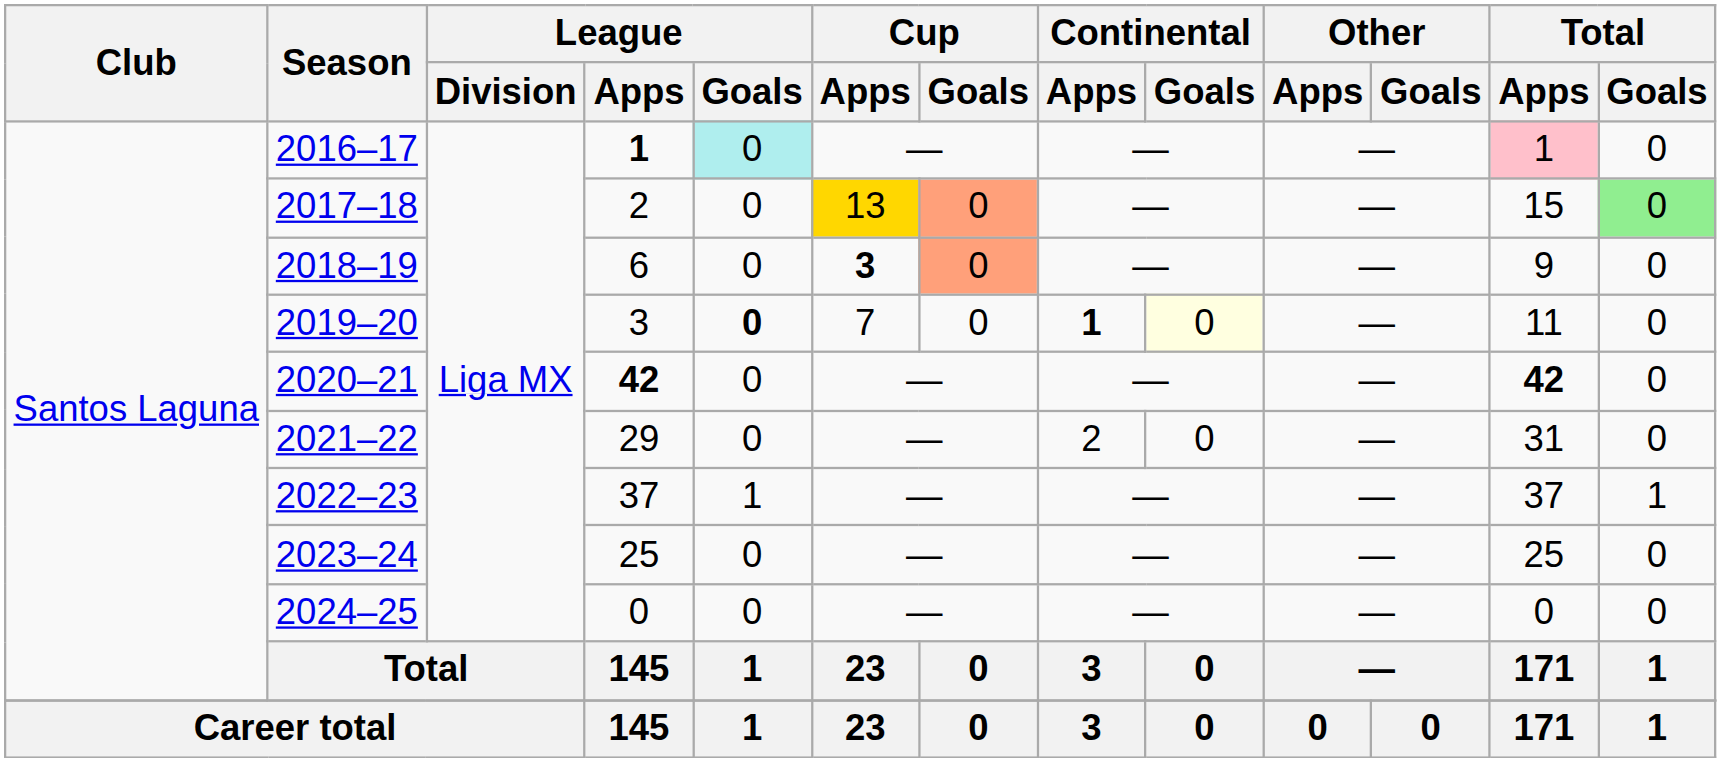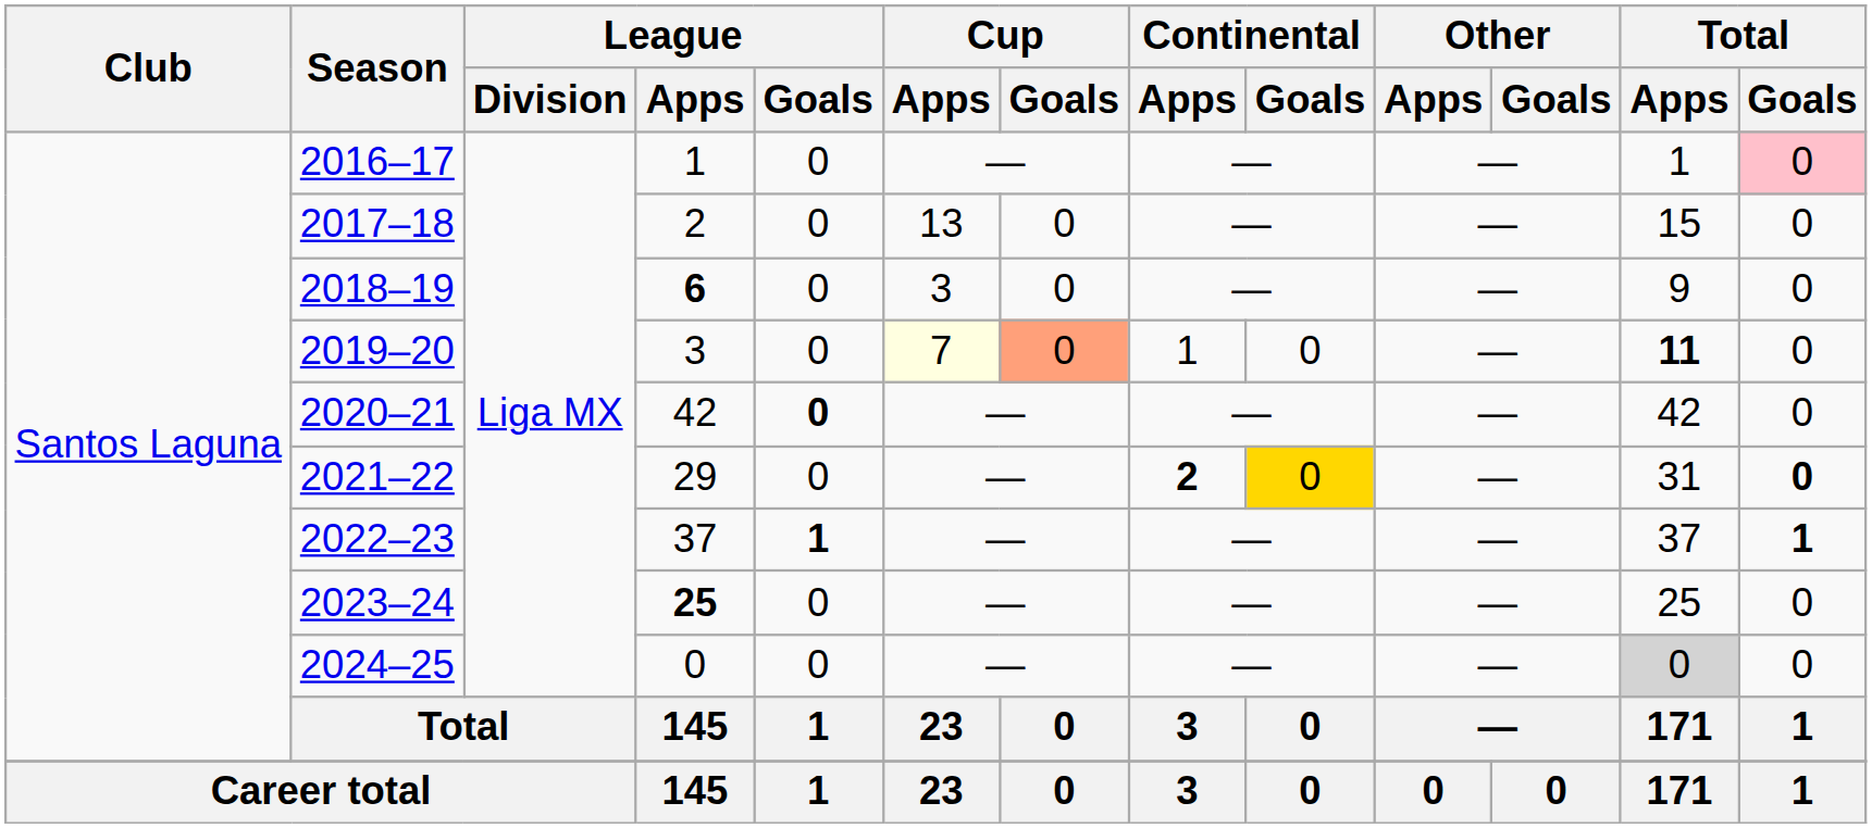2016–17 | League / Apps: bold -> normal
2016–17 | League / Goals: paleturquoise background -> no background
2016–17 | Total / Apps: pink background -> no background
2016–17 | Total / Goals: no background -> pink background
2017–18 | Cup / Apps: gold background -> no background
2017–18 | Cup / Goals: lightsalmon background -> no background
2017–18 | Total / Goals: lightgreen background -> no background
2018–19 | League / Apps: normal -> bold
2018–19 | Cup / Apps: bold -> normal
2018–19 | Cup / Goals: lightsalmon background -> no background
2019–20 | League / Goals: bold -> normal
2019–20 | Cup / Apps: no background -> lightyellow background
2019–20 | Cup / Goals: no background -> lightsalmon background
2019–20 | Continental / Apps: bold -> normal
2019–20 | Continental / Goals: lightyellow background -> no background
2019–20 | Total / Apps: normal -> bold
2020–21 | League / Apps: bold -> normal
2020–21 | League / Goals: normal -> bold
2020–21 | Total / Apps: bold -> normal
2021–22 | Continental / Apps: normal -> bold
2021–22 | Continental / Goals: no background -> gold background
2021–22 | Total / Goals: normal -> bold
2022–23 | League / Goals: normal -> bold
2022–23 | Total / Goals: normal -> bold
2023–24 | League / Apps: normal -> bold
2024–25 | Total / Apps: no background -> lightgrey background
